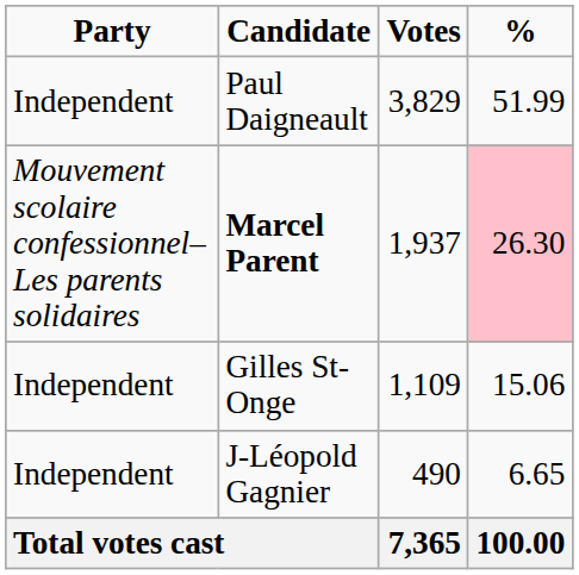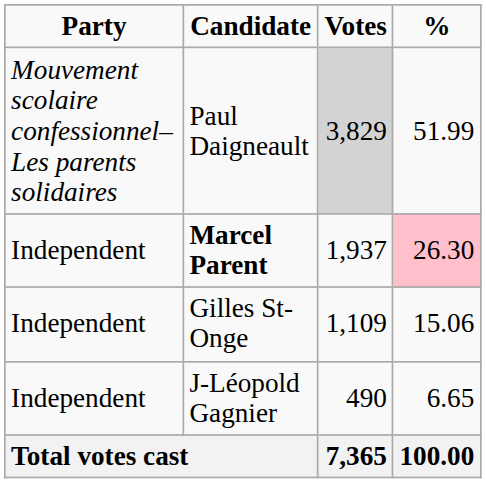Paul Daigneault | Party: Independent -> Mouvement scolaire confessionnel– Les parents solidaires
Paul Daigneault | Votes: no background -> lightgrey background
Marcel Parent | Party: Mouvement scolaire confessionnel– Les parents solidaires -> Independent
